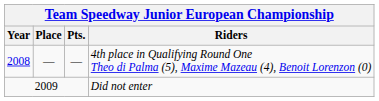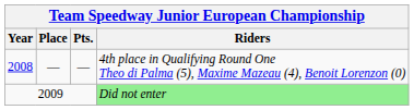Did not enter | Riders: no background -> lightgreen background
